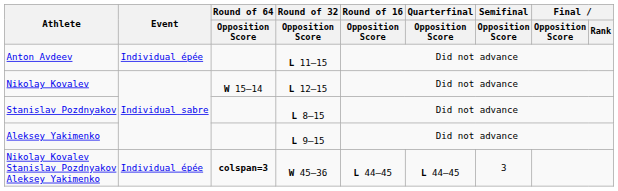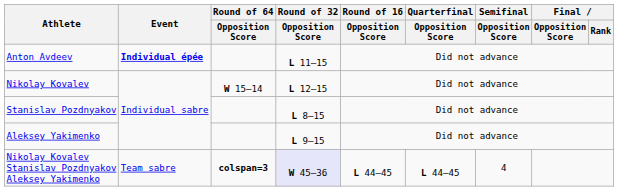Anton Avdeev | Event: normal -> bold
Nikolay Kovalev Stanislav Pozdnyakov Aleksey Yakimenko | Event: Individual épée -> Team sabre
Nikolay Kovalev Stanislav Pozdnyakov Aleksey Yakimenko | Round of 32 / Opposition Score: no background -> lavender background
Nikolay Kovalev Stanislav Pozdnyakov Aleksey Yakimenko | Semifinal / Opposition Score: 3 -> 4
